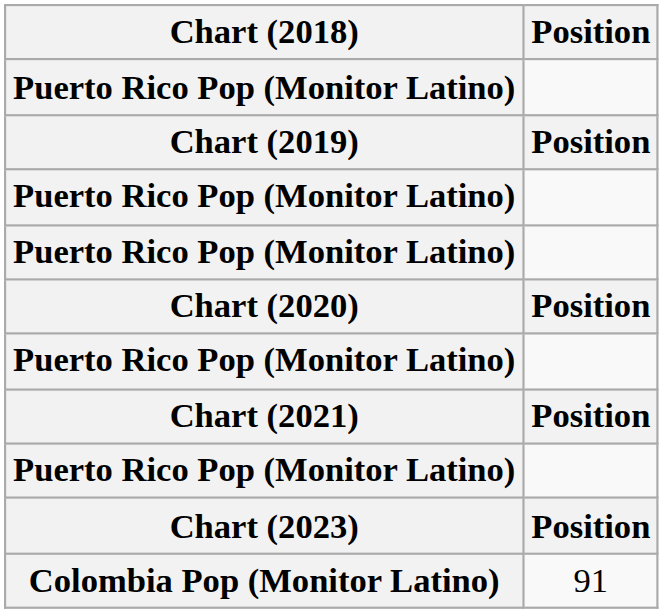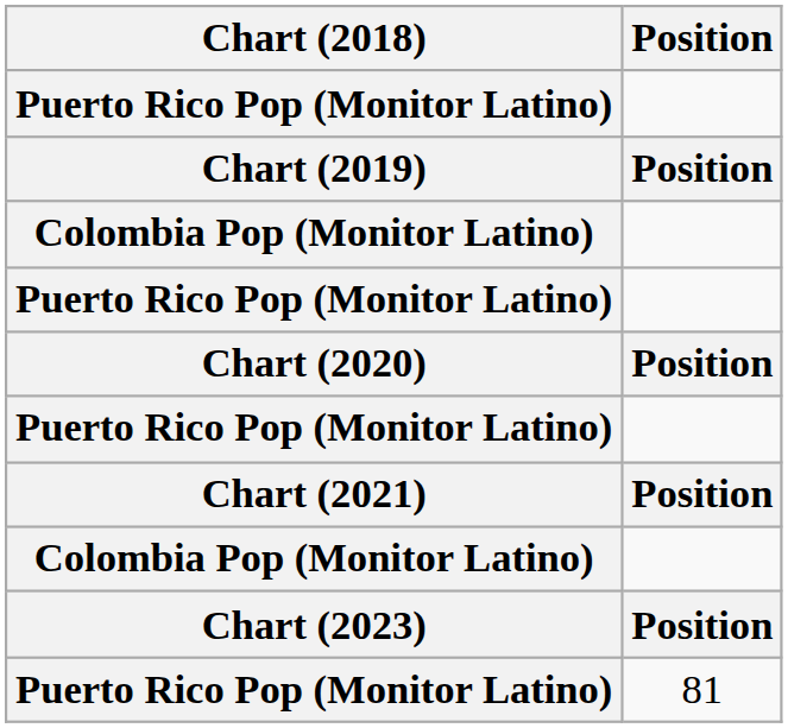row 4 | Chart (2018): Puerto Rico Pop (Monitor Latino) -> Colombia Pop (Monitor Latino)
row 9 | Chart (2018): Puerto Rico Pop (Monitor Latino) -> Colombia Pop (Monitor Latino)
row 11 | Chart (2018): Colombia Pop (Monitor Latino) -> Puerto Rico Pop (Monitor Latino)
row 11 | Position: 91 -> 81
